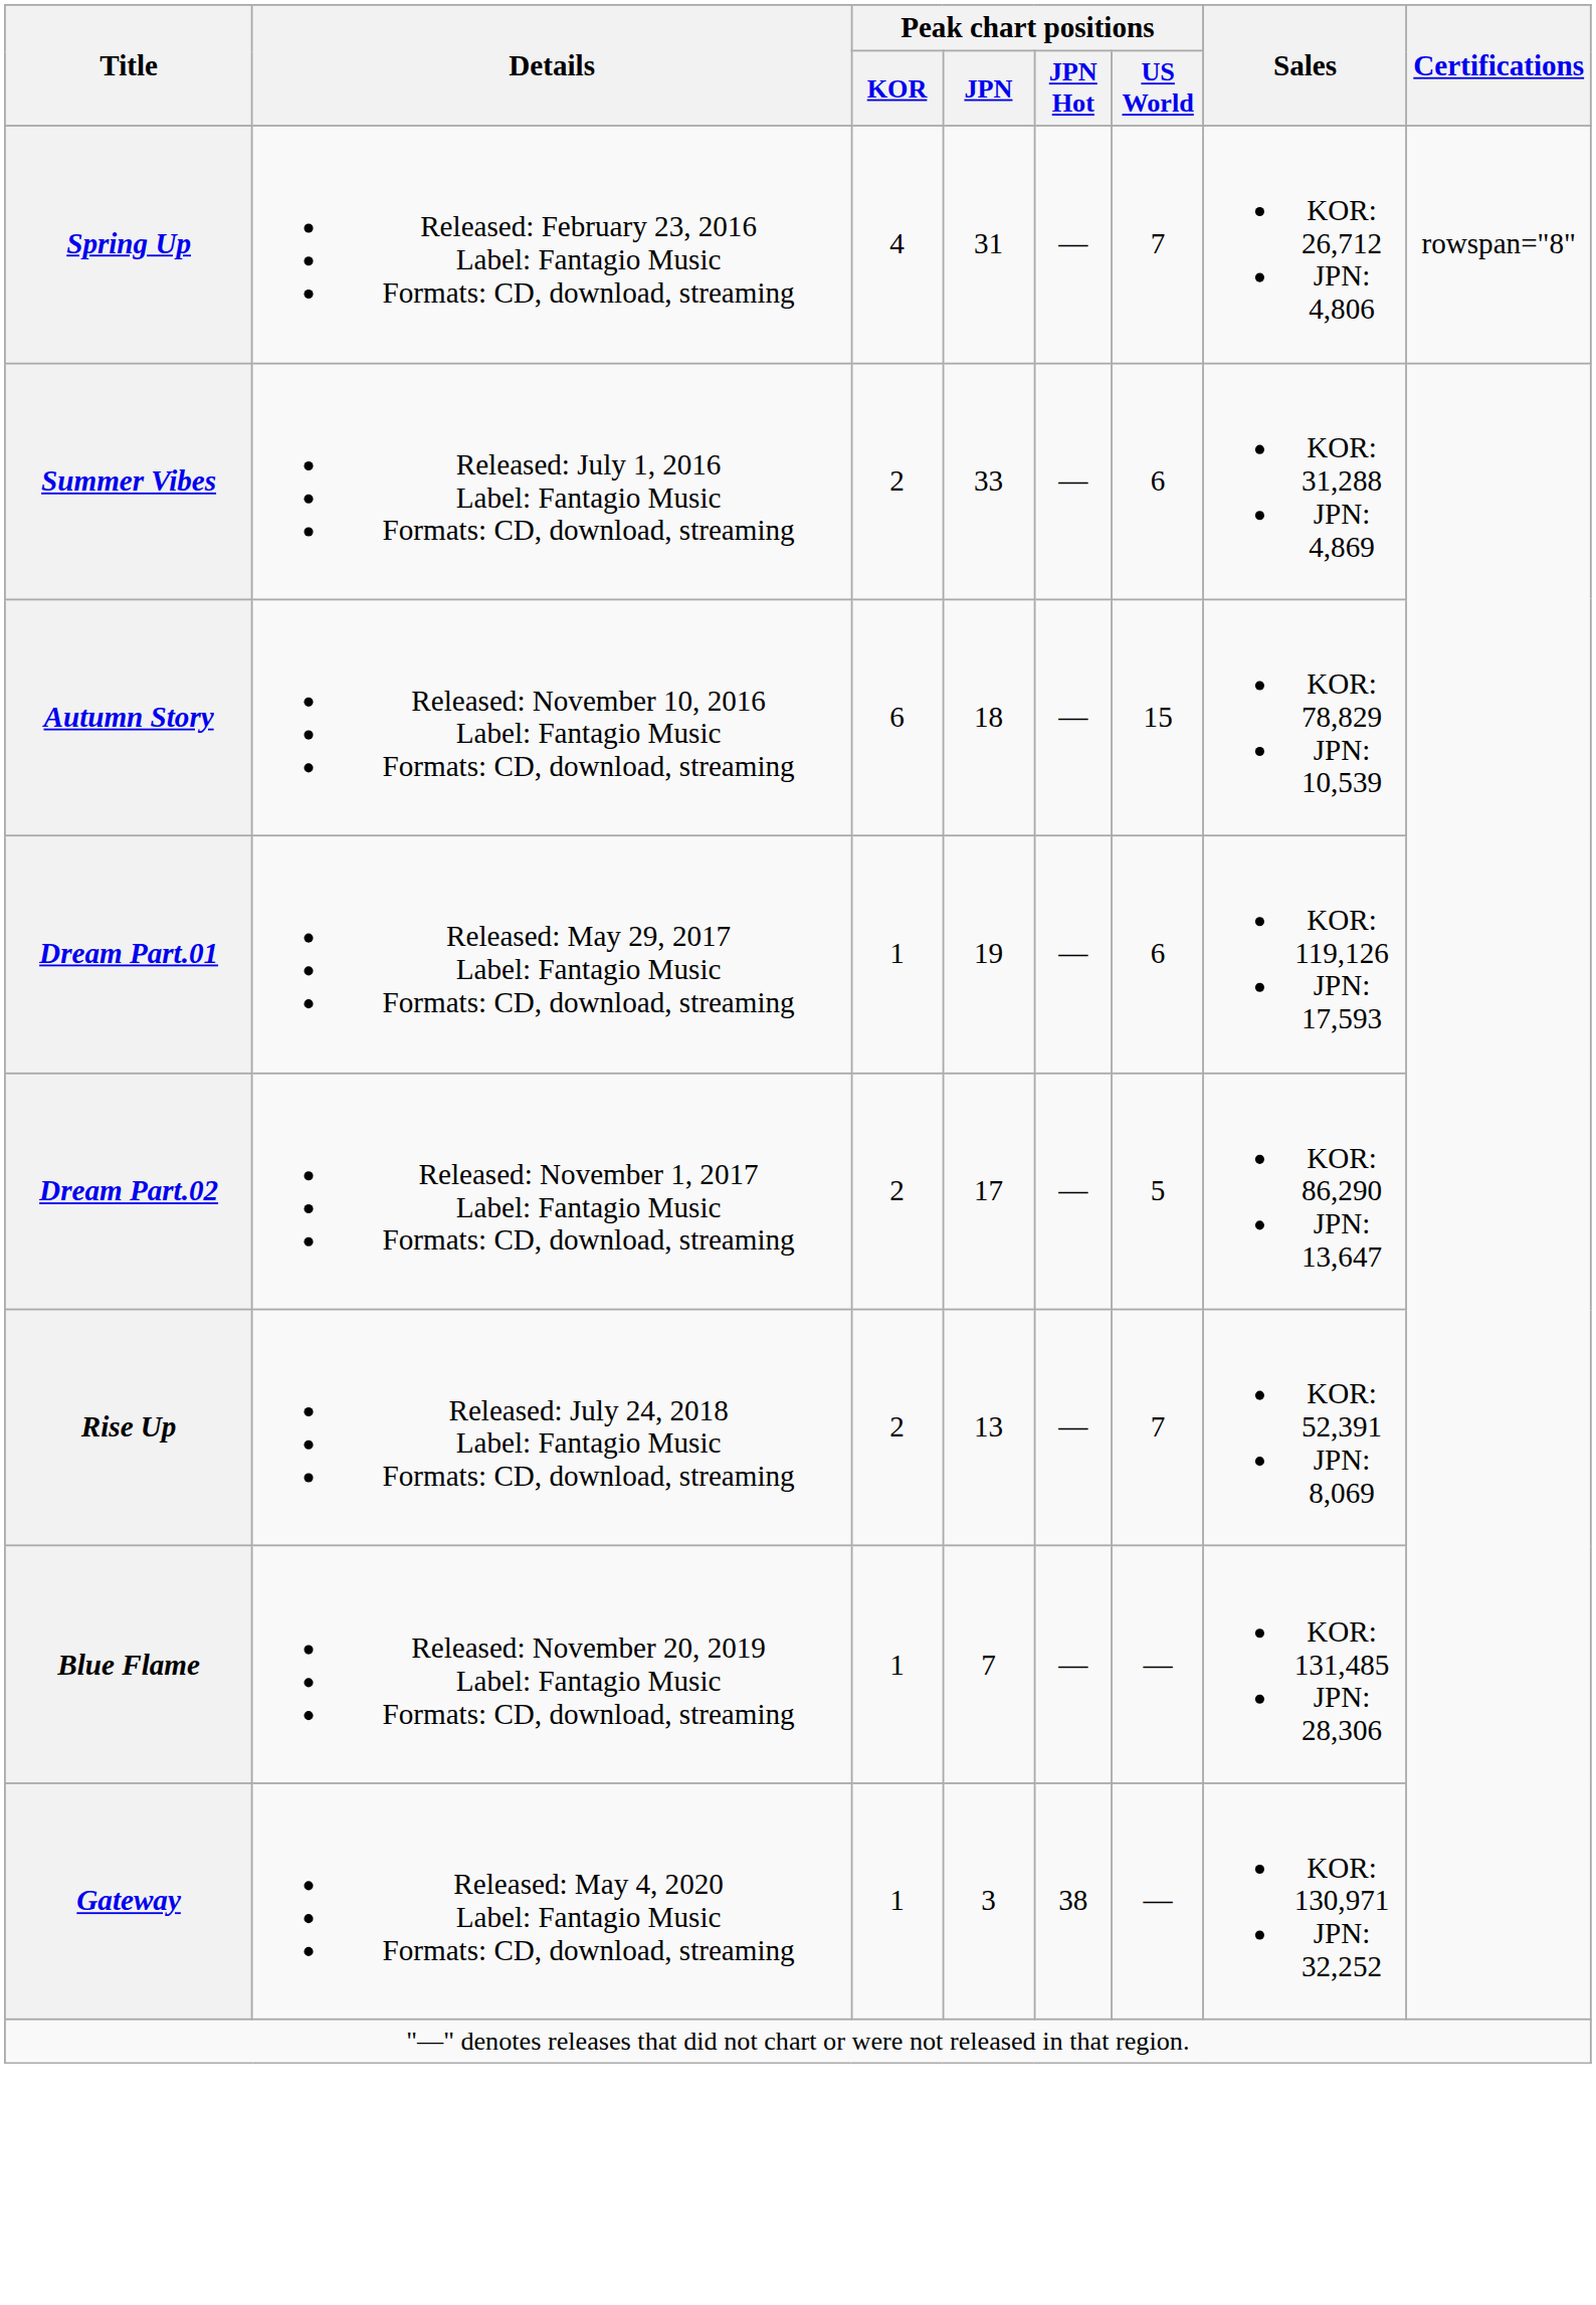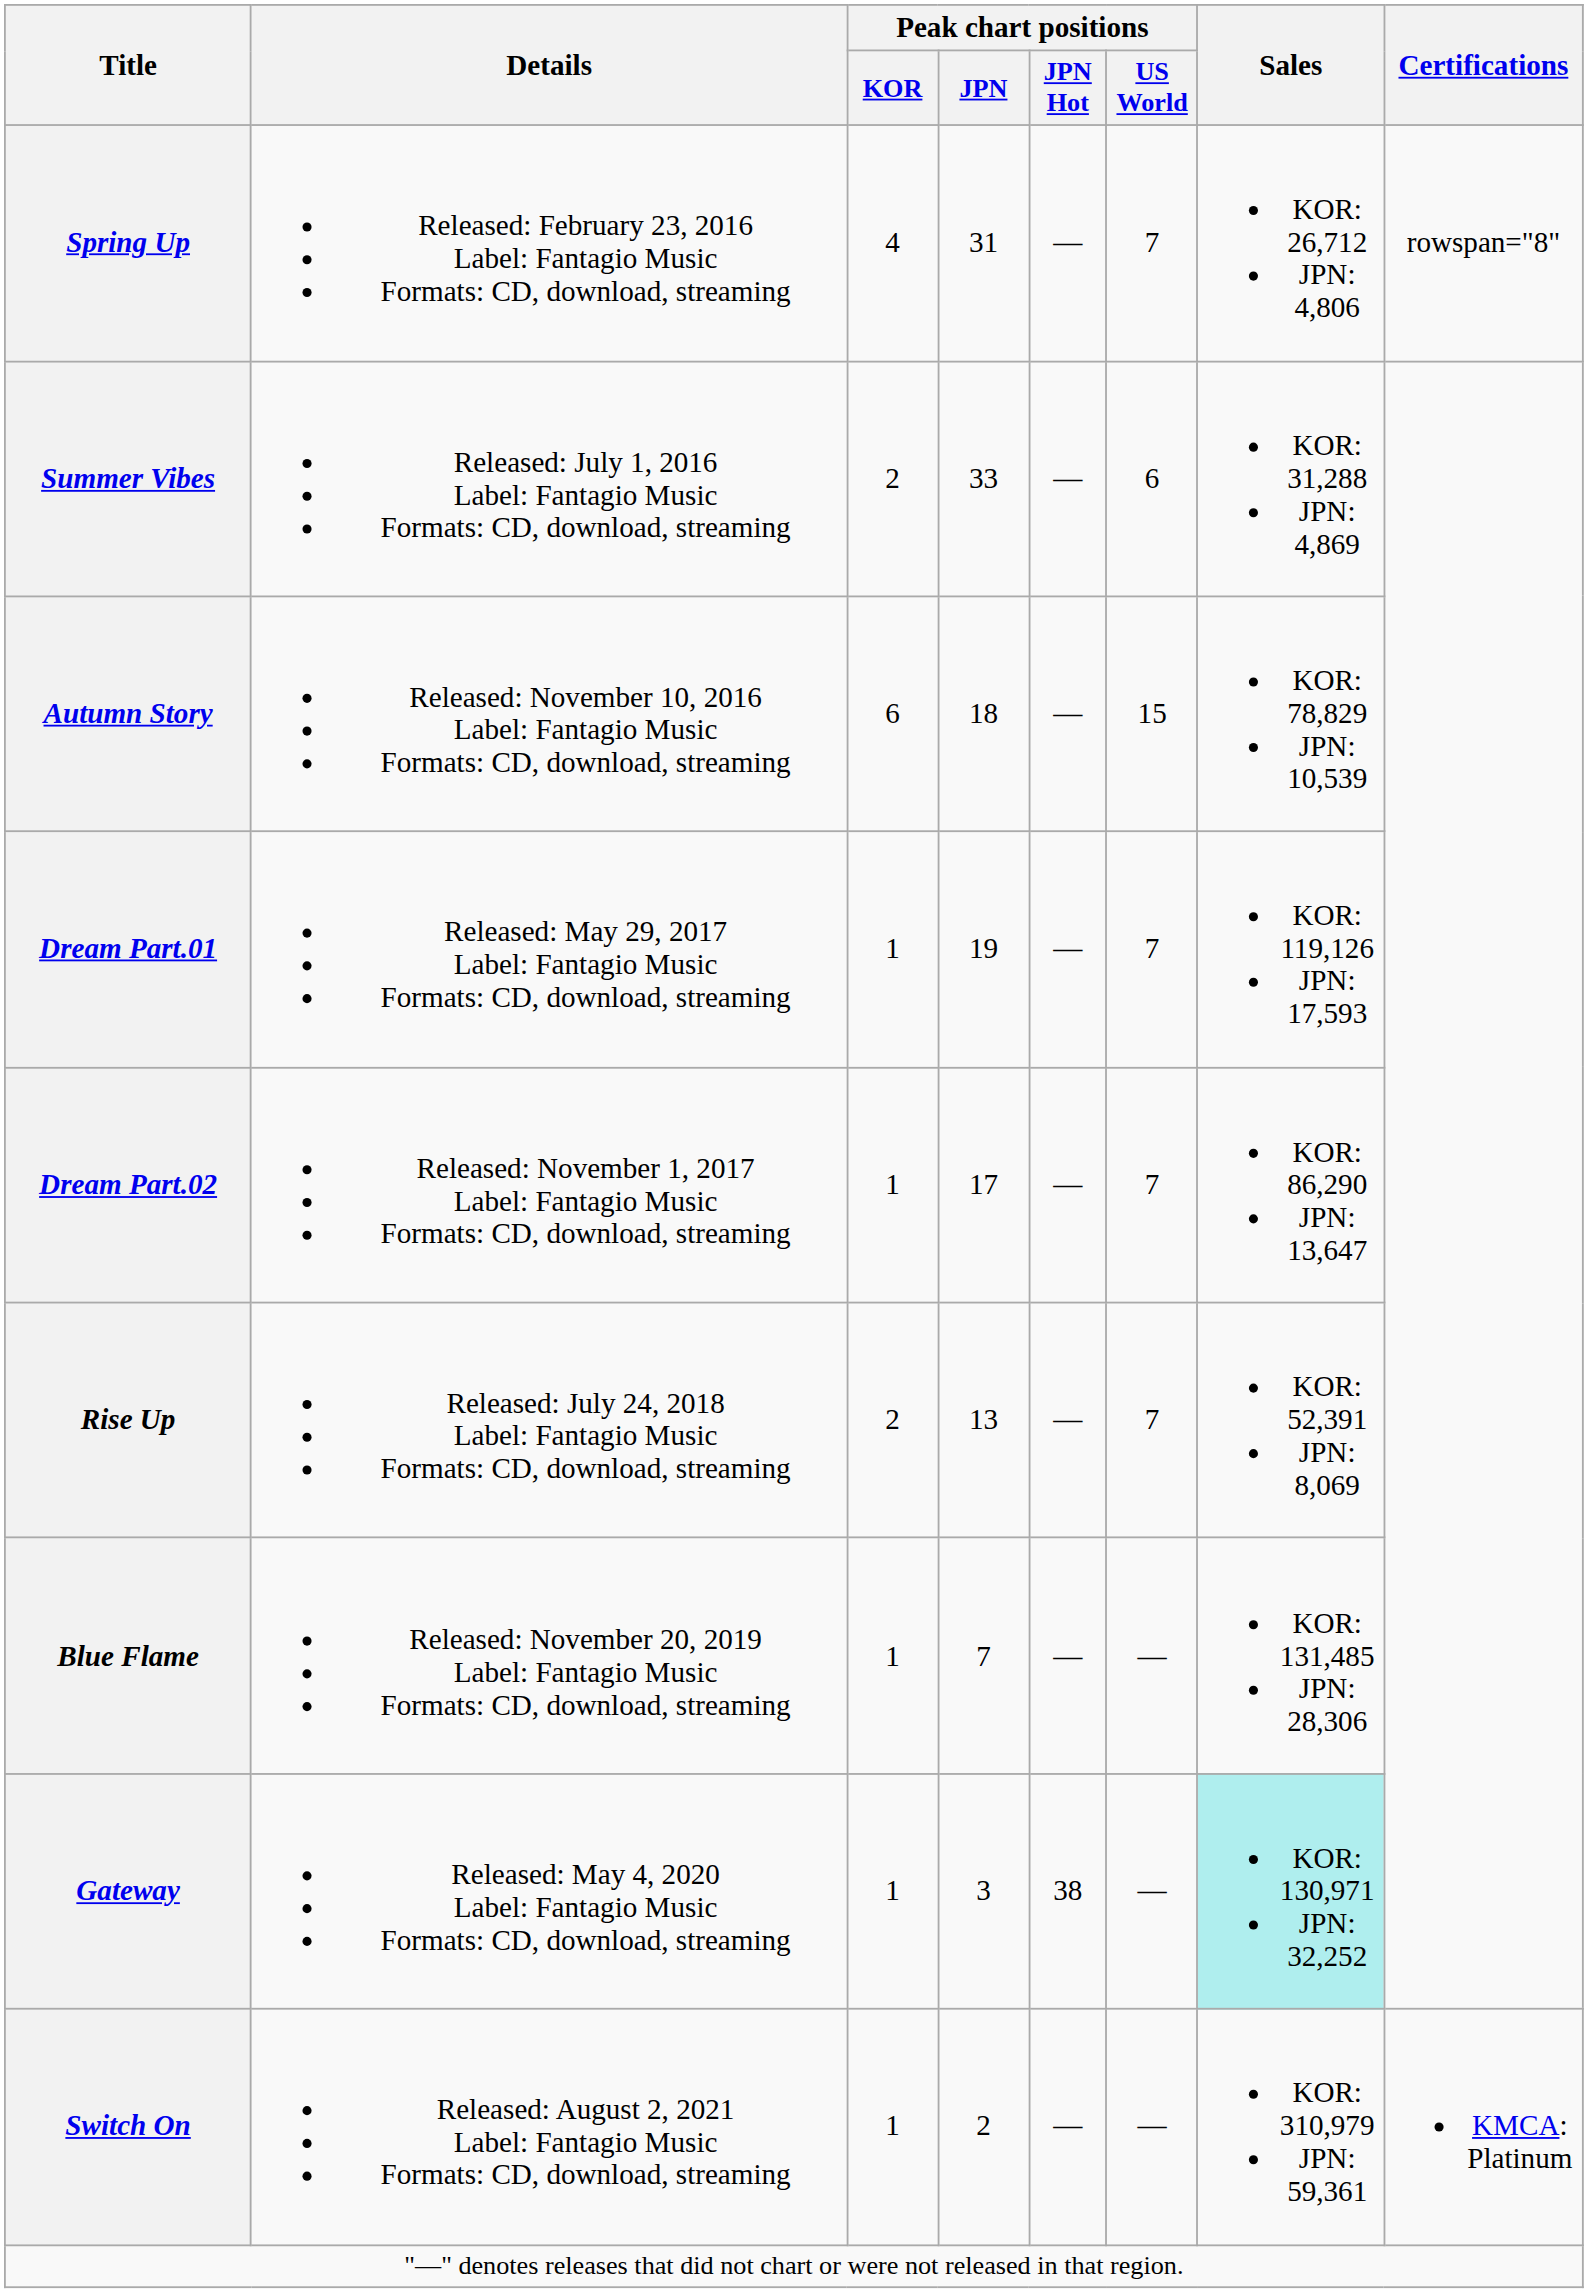Dream Part.01 | Peak chart positions / US World: 6 -> 7
Dream Part.02 | Peak chart positions / KOR: 2 -> 1
Dream Part.02 | Peak chart positions / US World: 5 -> 7
Gateway | Sales: no background -> paleturquoise background
+ row: Switch On | Released: August 2, 2021 Label: Fantagio Music Formats: CD, download, streaming | 1 | 2 | — | — | KOR: 310,979 JPN: 59,361 | KMCA: Platinum
